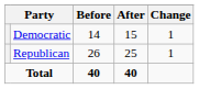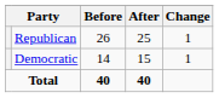rows swapped: Republican <-> Democratic
